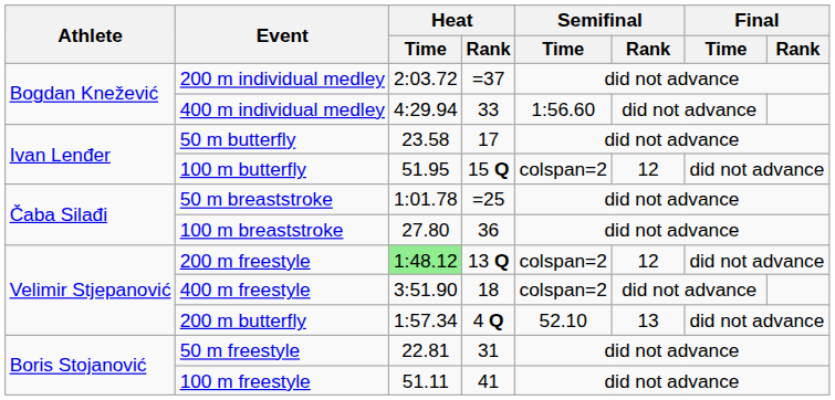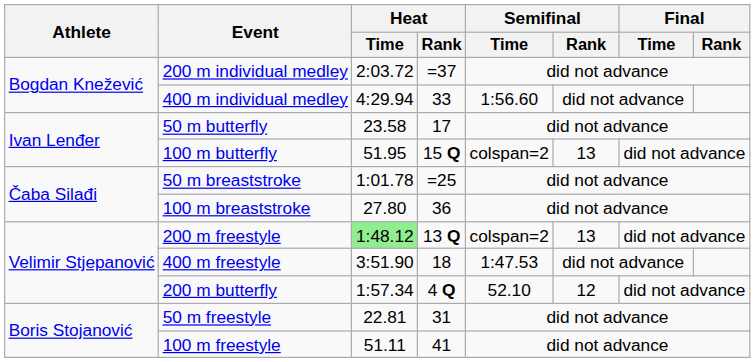100 m butterfly | Semifinal / Rank: 12 -> 13
200 m freestyle | Semifinal / Rank: 12 -> 13
400 m freestyle | Semifinal / Time: colspan=2 -> 1:47.53
200 m butterfly | Semifinal / Rank: 13 -> 12
